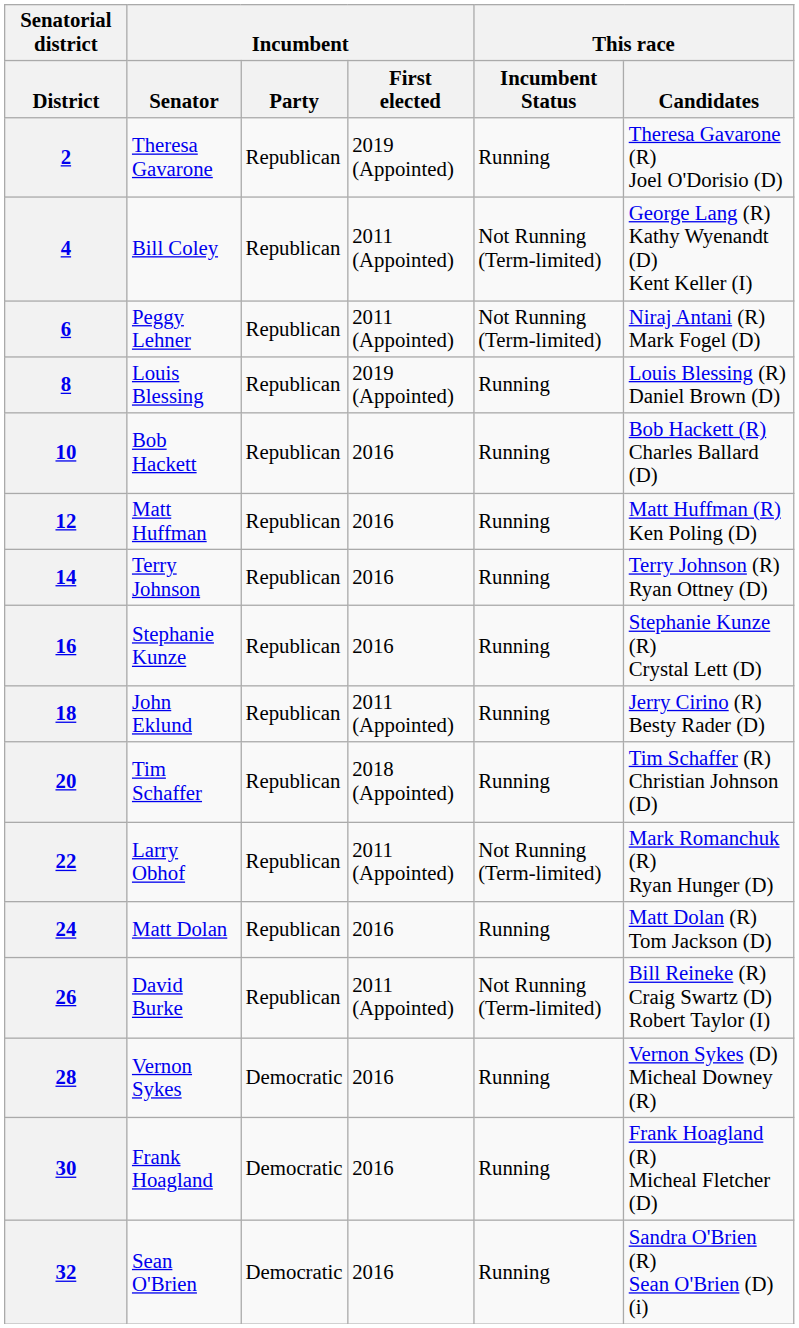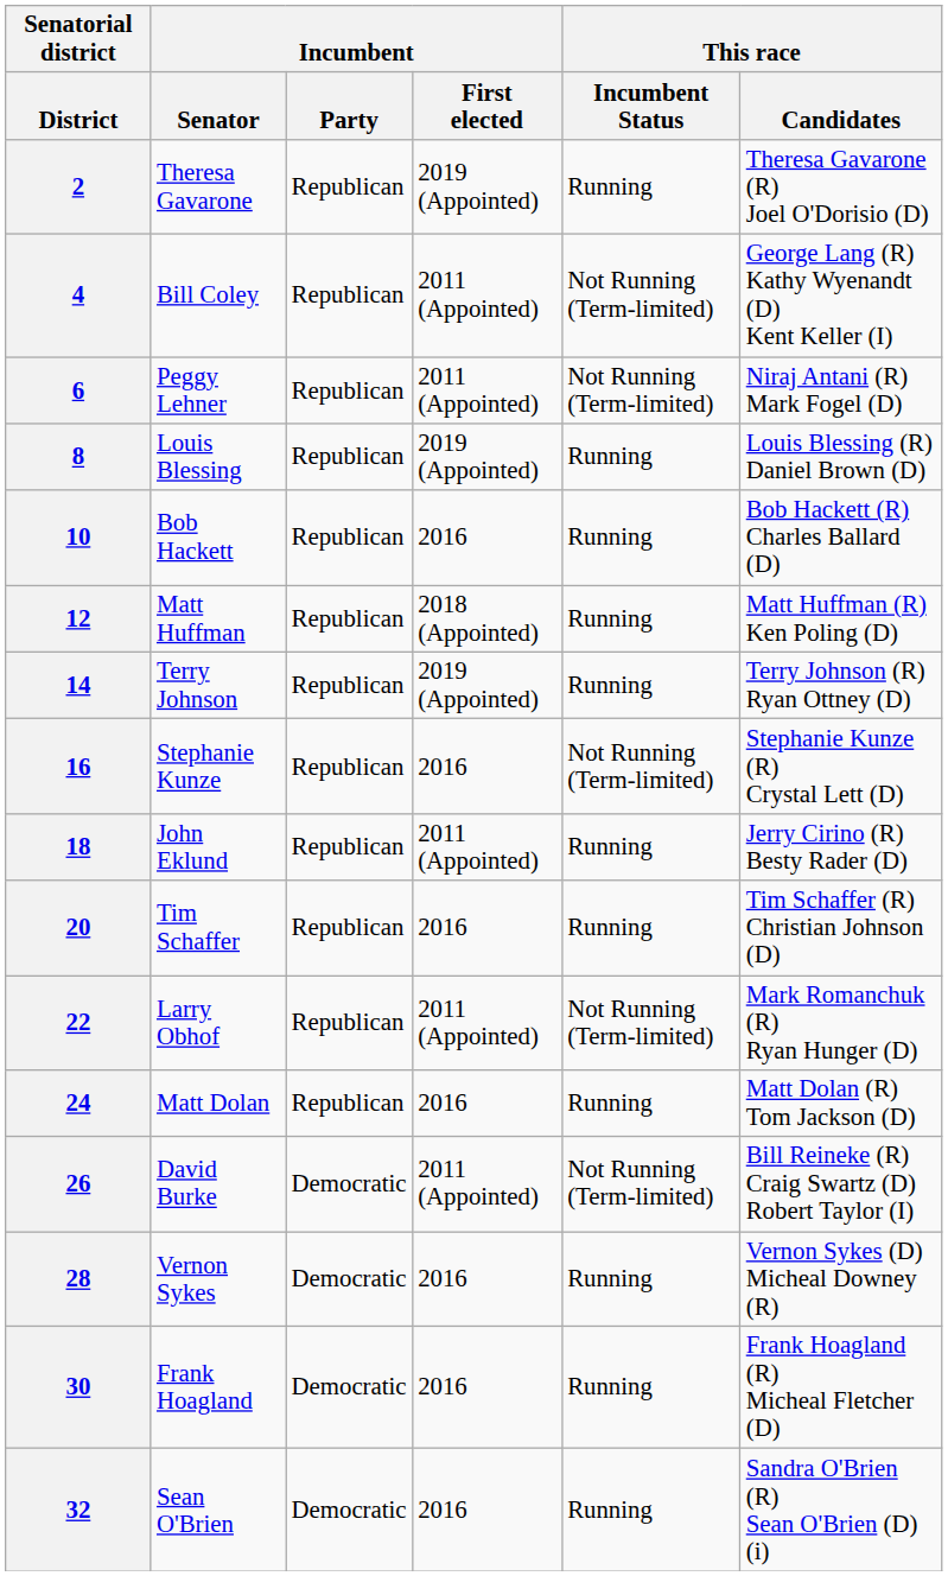12 | Incumbent / First elected: 2016 -> 2018 (Appointed)
14 | Incumbent / First elected: 2016 -> 2019 (Appointed)
16 | This race / Incumbent Status: Running -> Not Running (Term-limited)
20 | Incumbent / First elected: 2018 (Appointed) -> 2016
26 | Incumbent / Party: Republican -> Democratic
